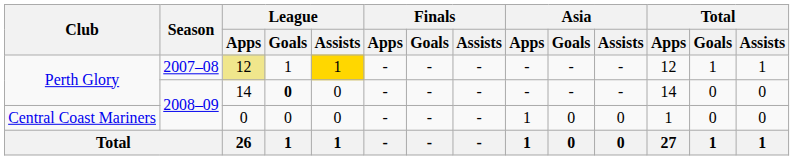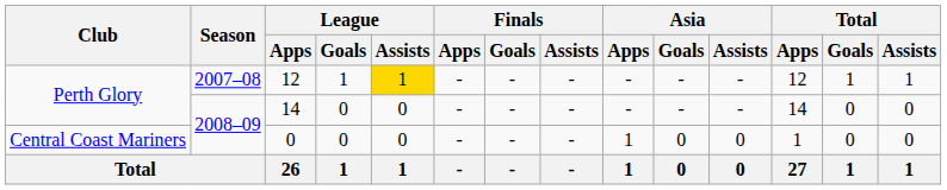row 3 | League / Apps: khaki background -> no background
row 4 | League / Goals: bold -> normal
